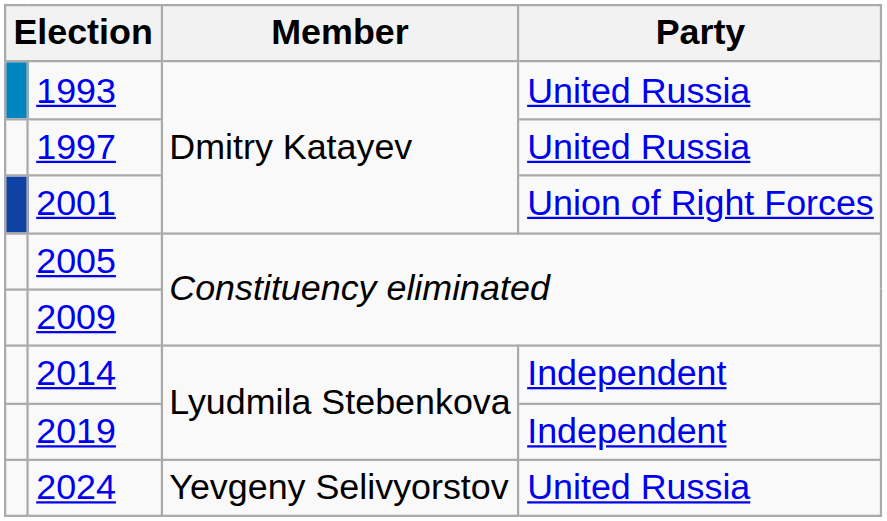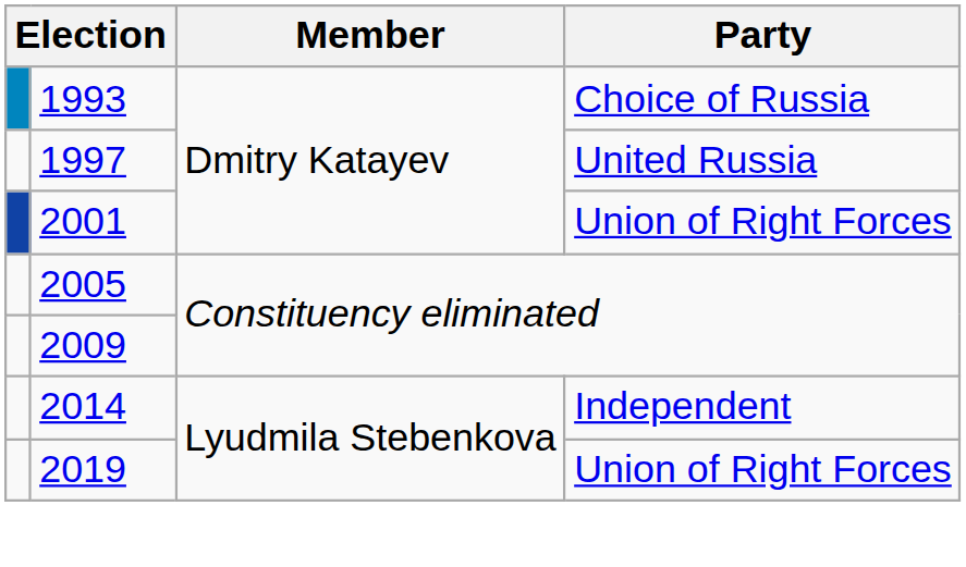1993 | Party: United Russia -> Choice of Russia
2019 | Party: Independent -> Union of Right Forces
- row: 2024 | Yevgeny Selivyorstov | United Russia
